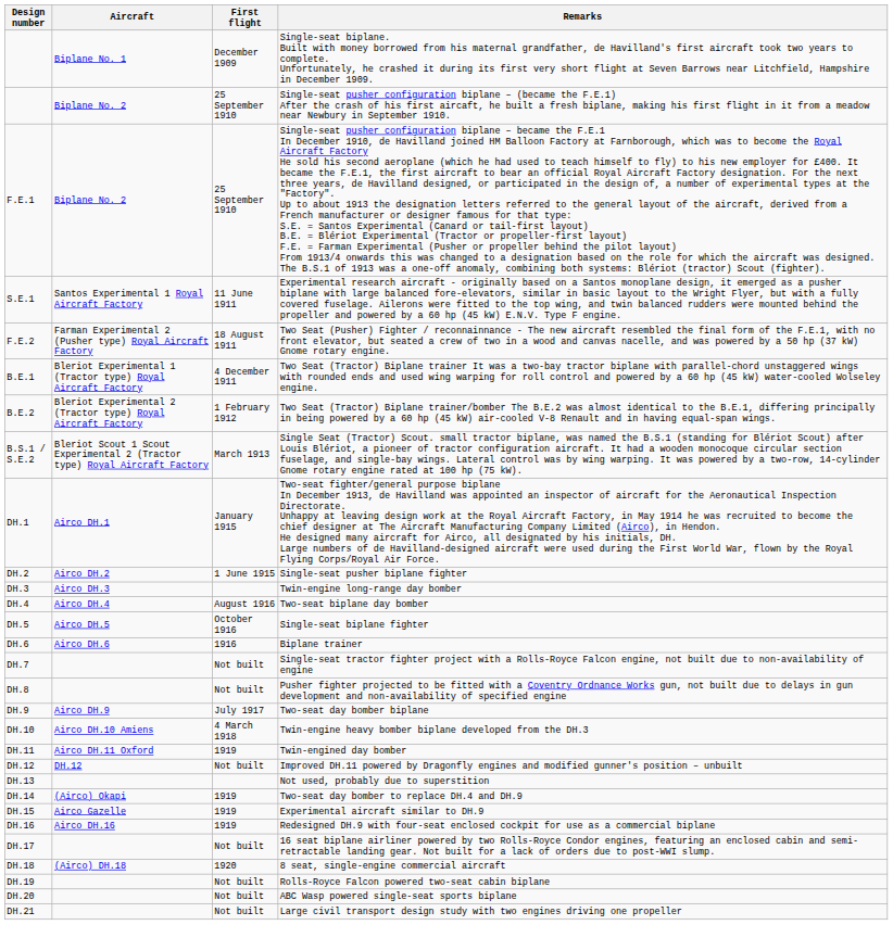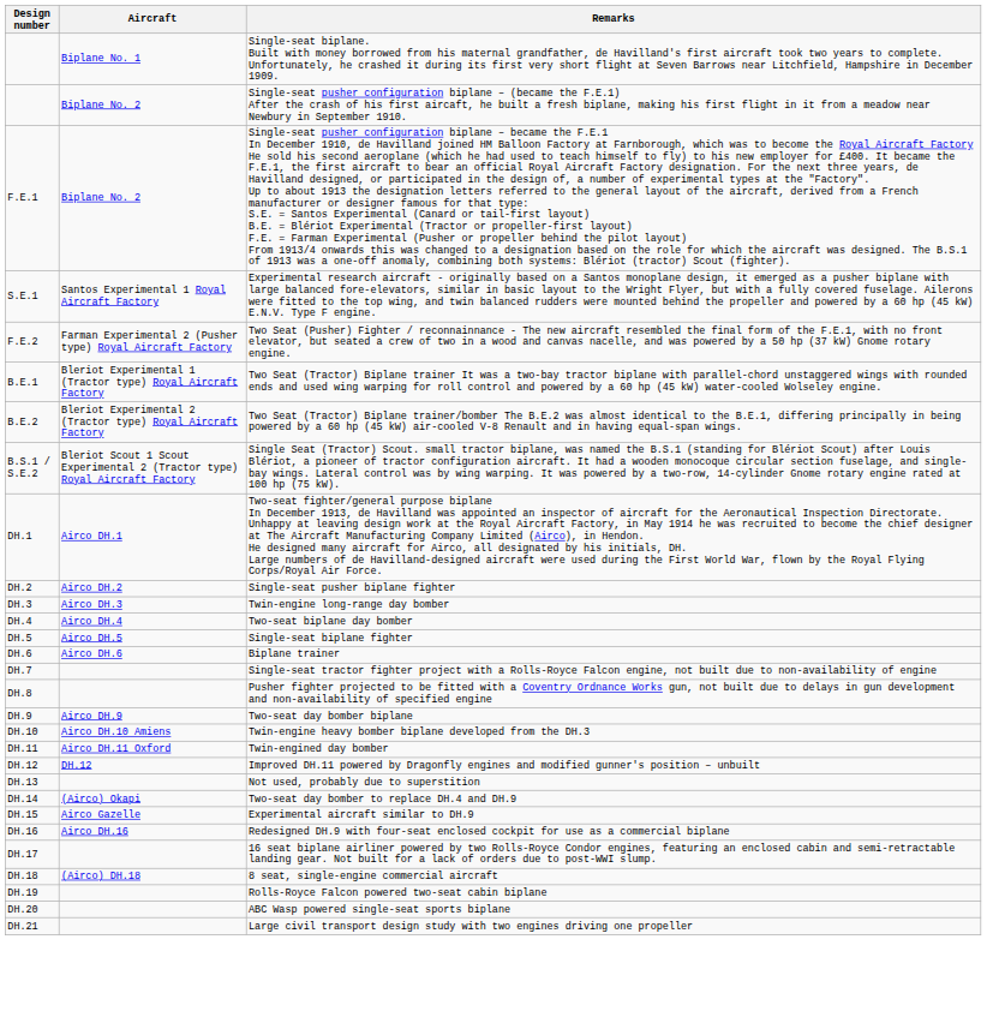- column: First flight | December 1909 | 25 September 1910 | 25 September 1910 | 11 June 1911 | 18 August 1911 | 4 December 1911 | 1 February 1912 | March 1913 | January 1915 | 1 June 1915 | August 1916 | October 1916 | 1916 | Not built | Not built | July 1917 | 4 March 1918 | 1919 | Not built | 1919 | 1919 | 1919 | Not built | 1920 | Not built | Not built | Not built
